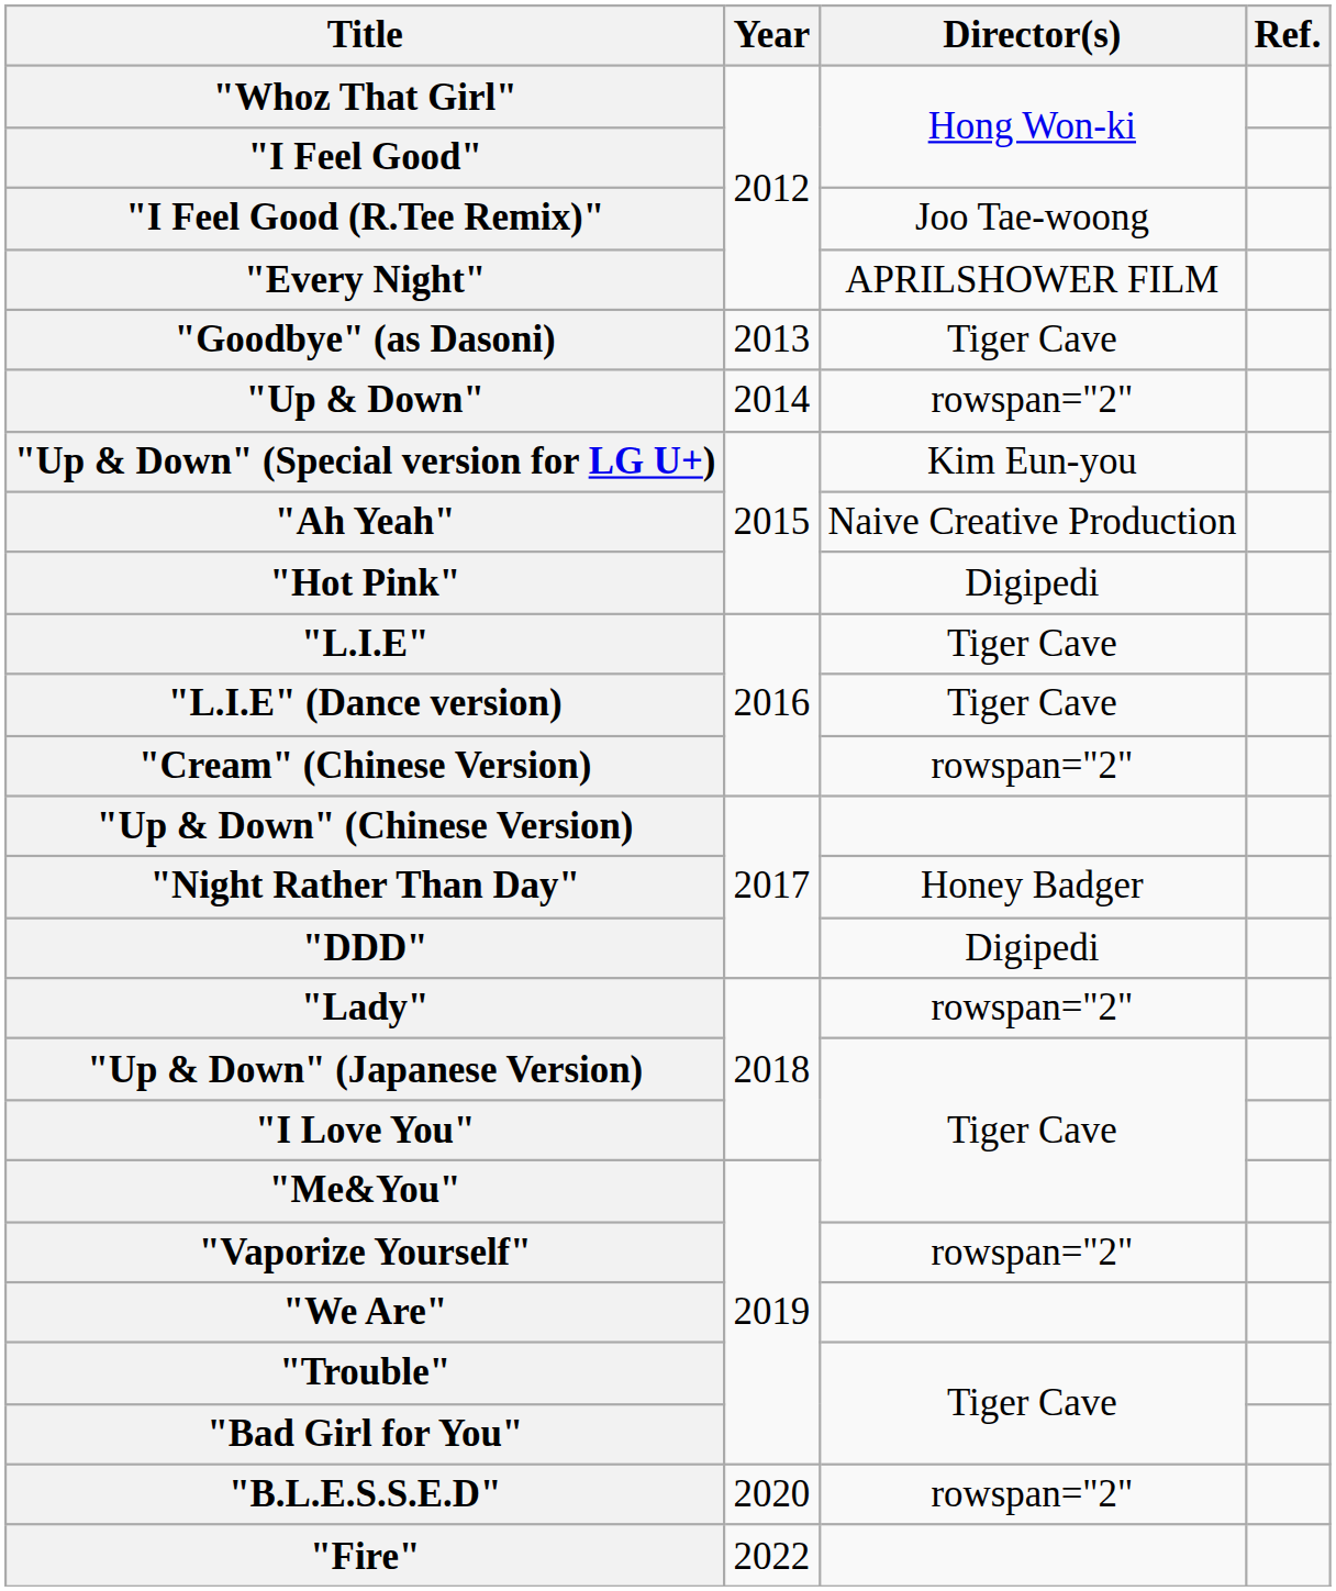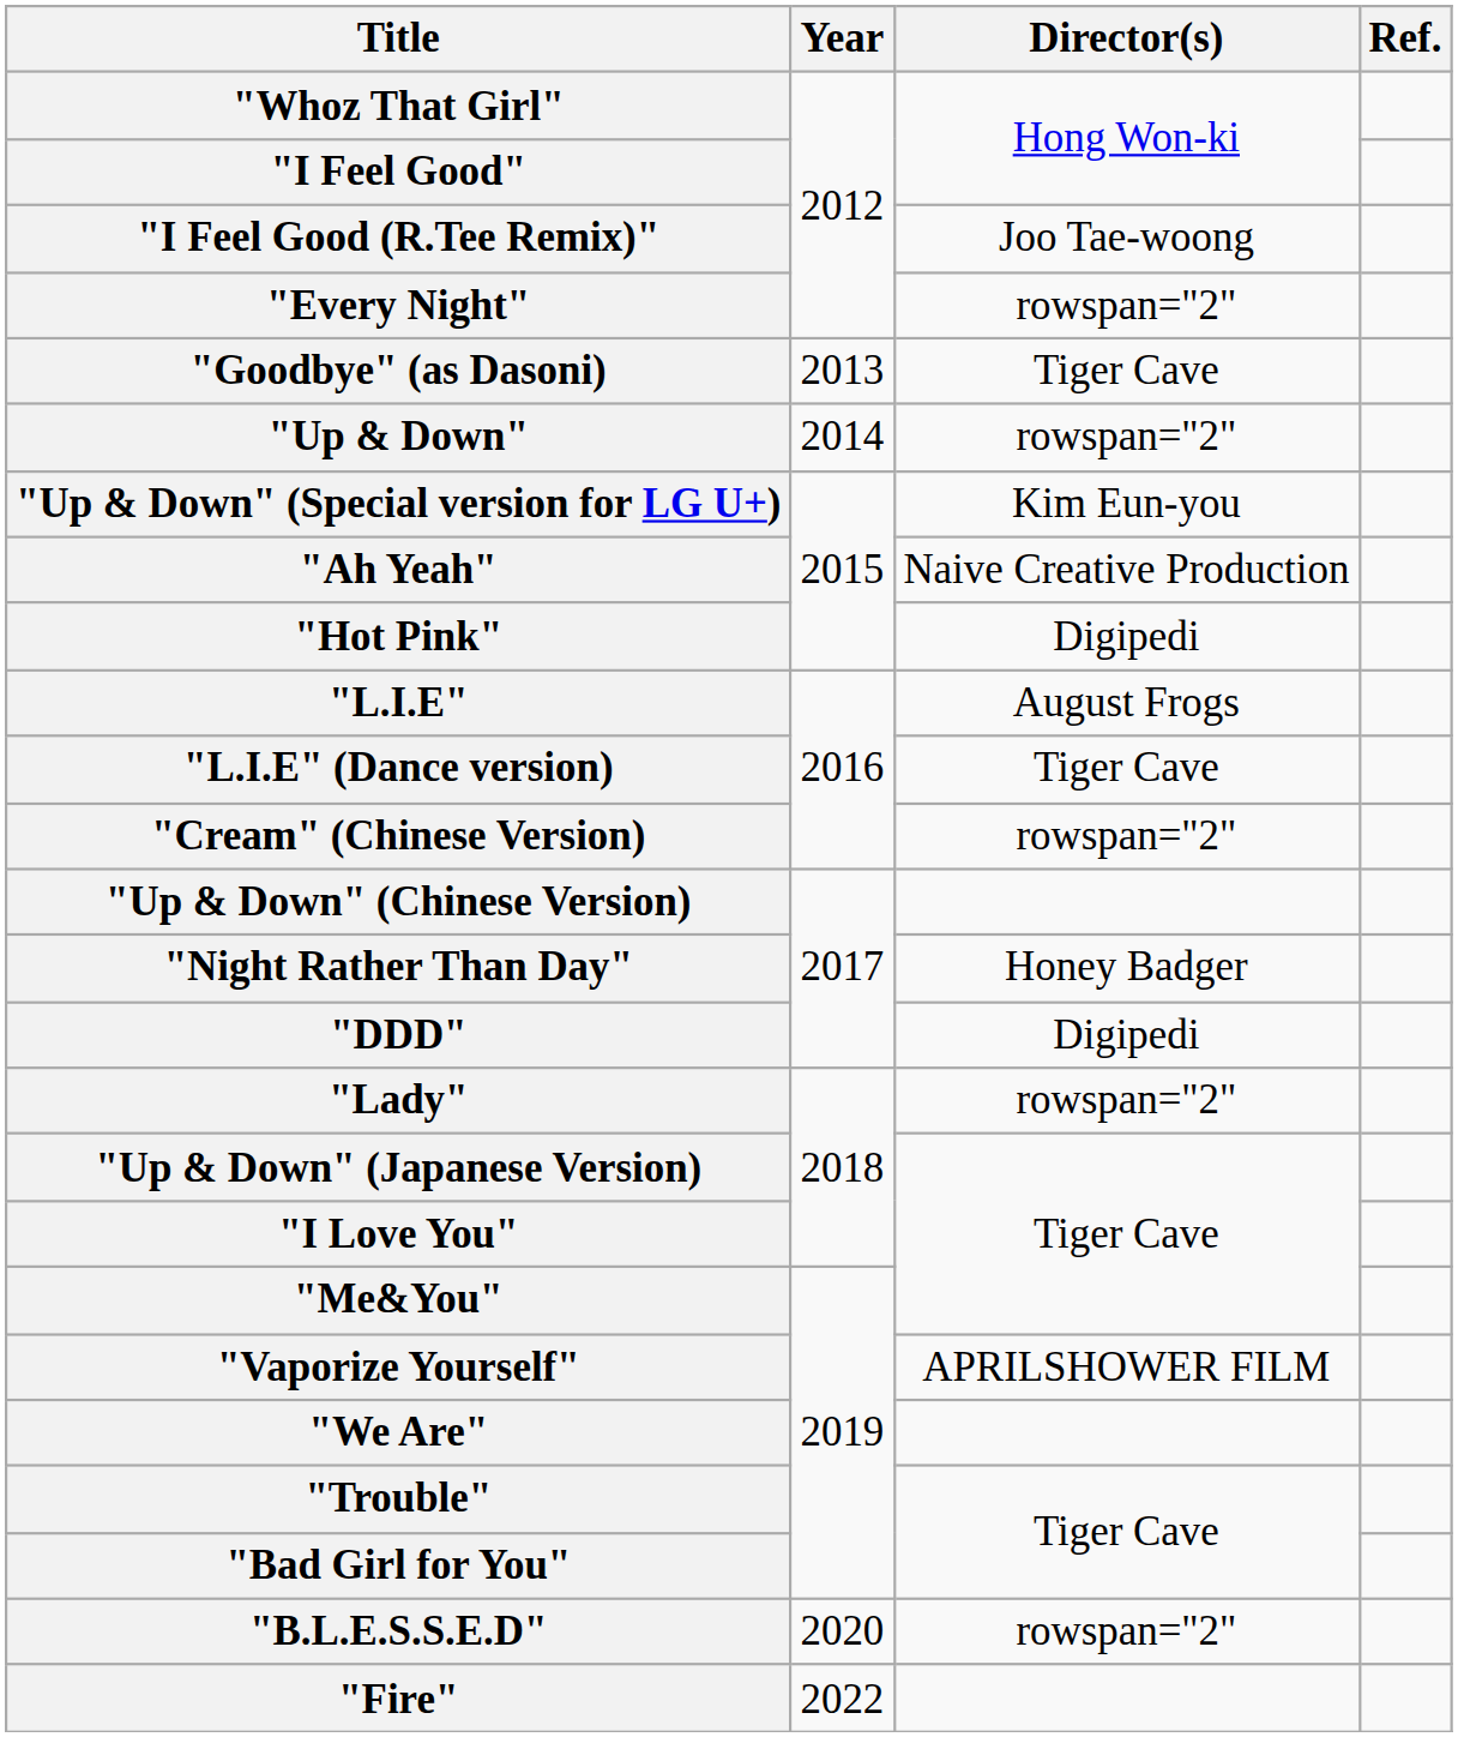"Every Night" | Director(s): APRILSHOWER FILM -> rowspan="2"
"L.I.E" | Director(s): Tiger Cave -> August Frogs
"Vaporize Yourself" | Director(s): rowspan="2" -> APRILSHOWER FILM
